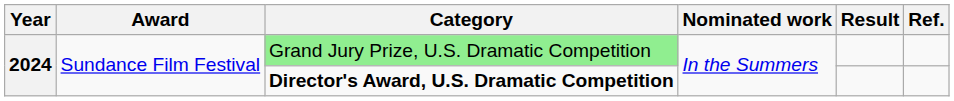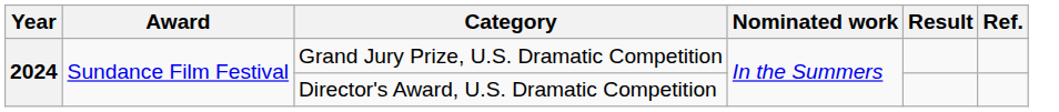Grand Jury Prize, U.S. Dramatic Competition | Category: lightgreen background -> no background
Director's Award, U.S. Dramatic Competition | Category: bold -> normal
